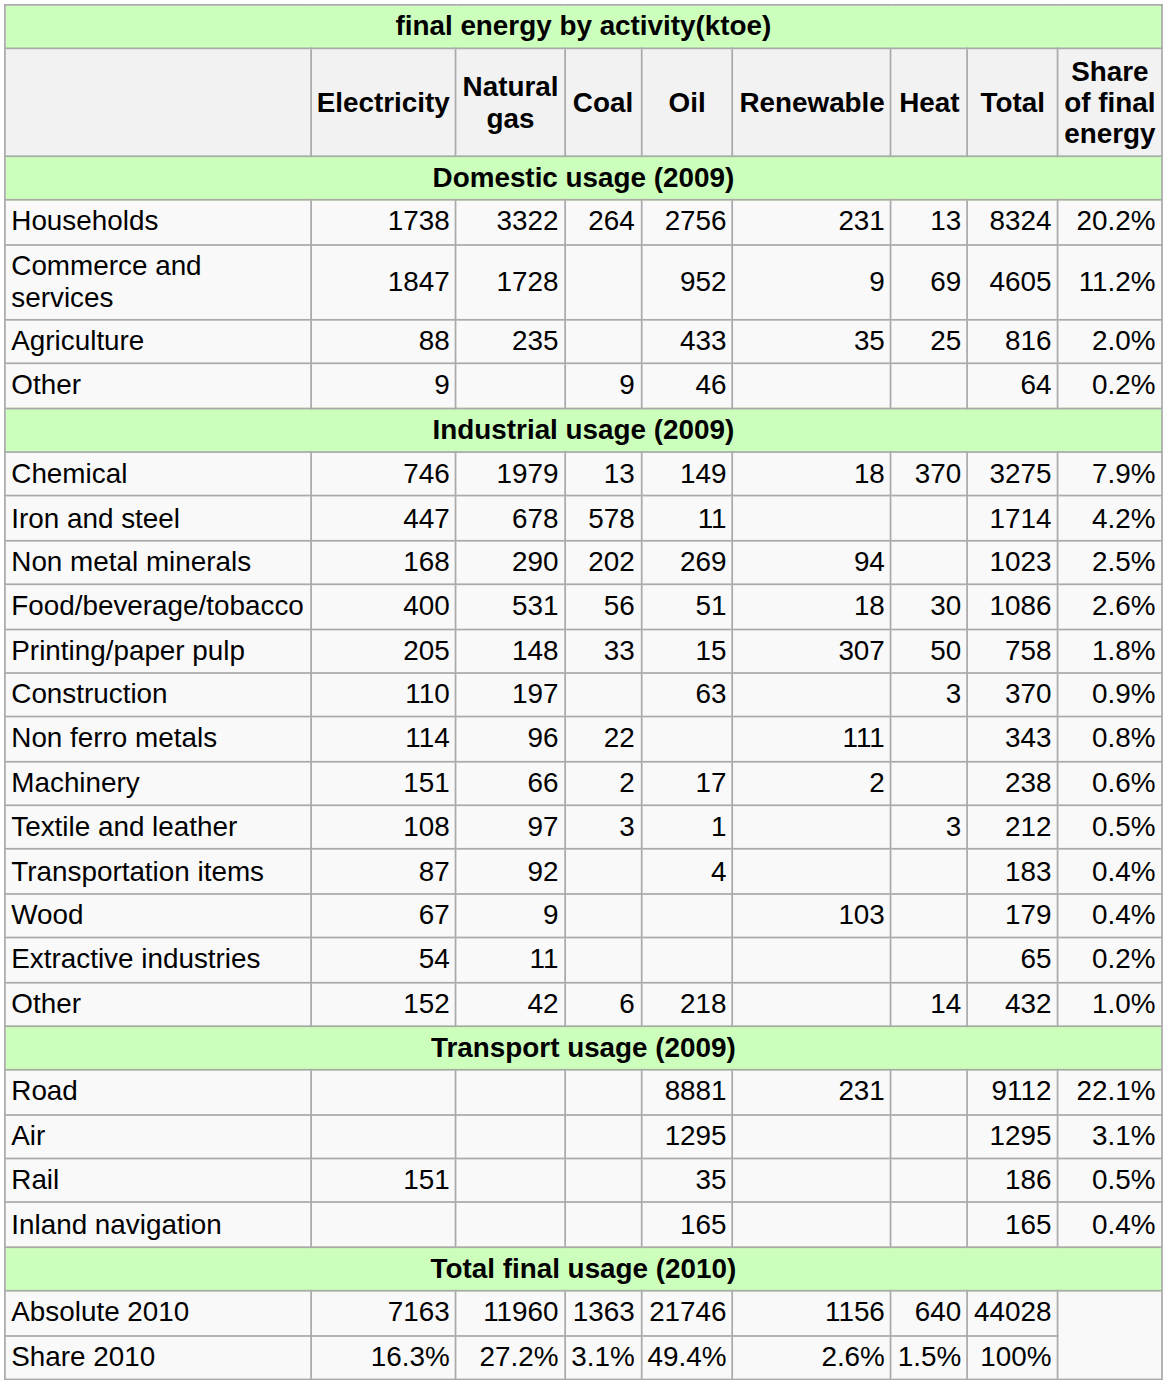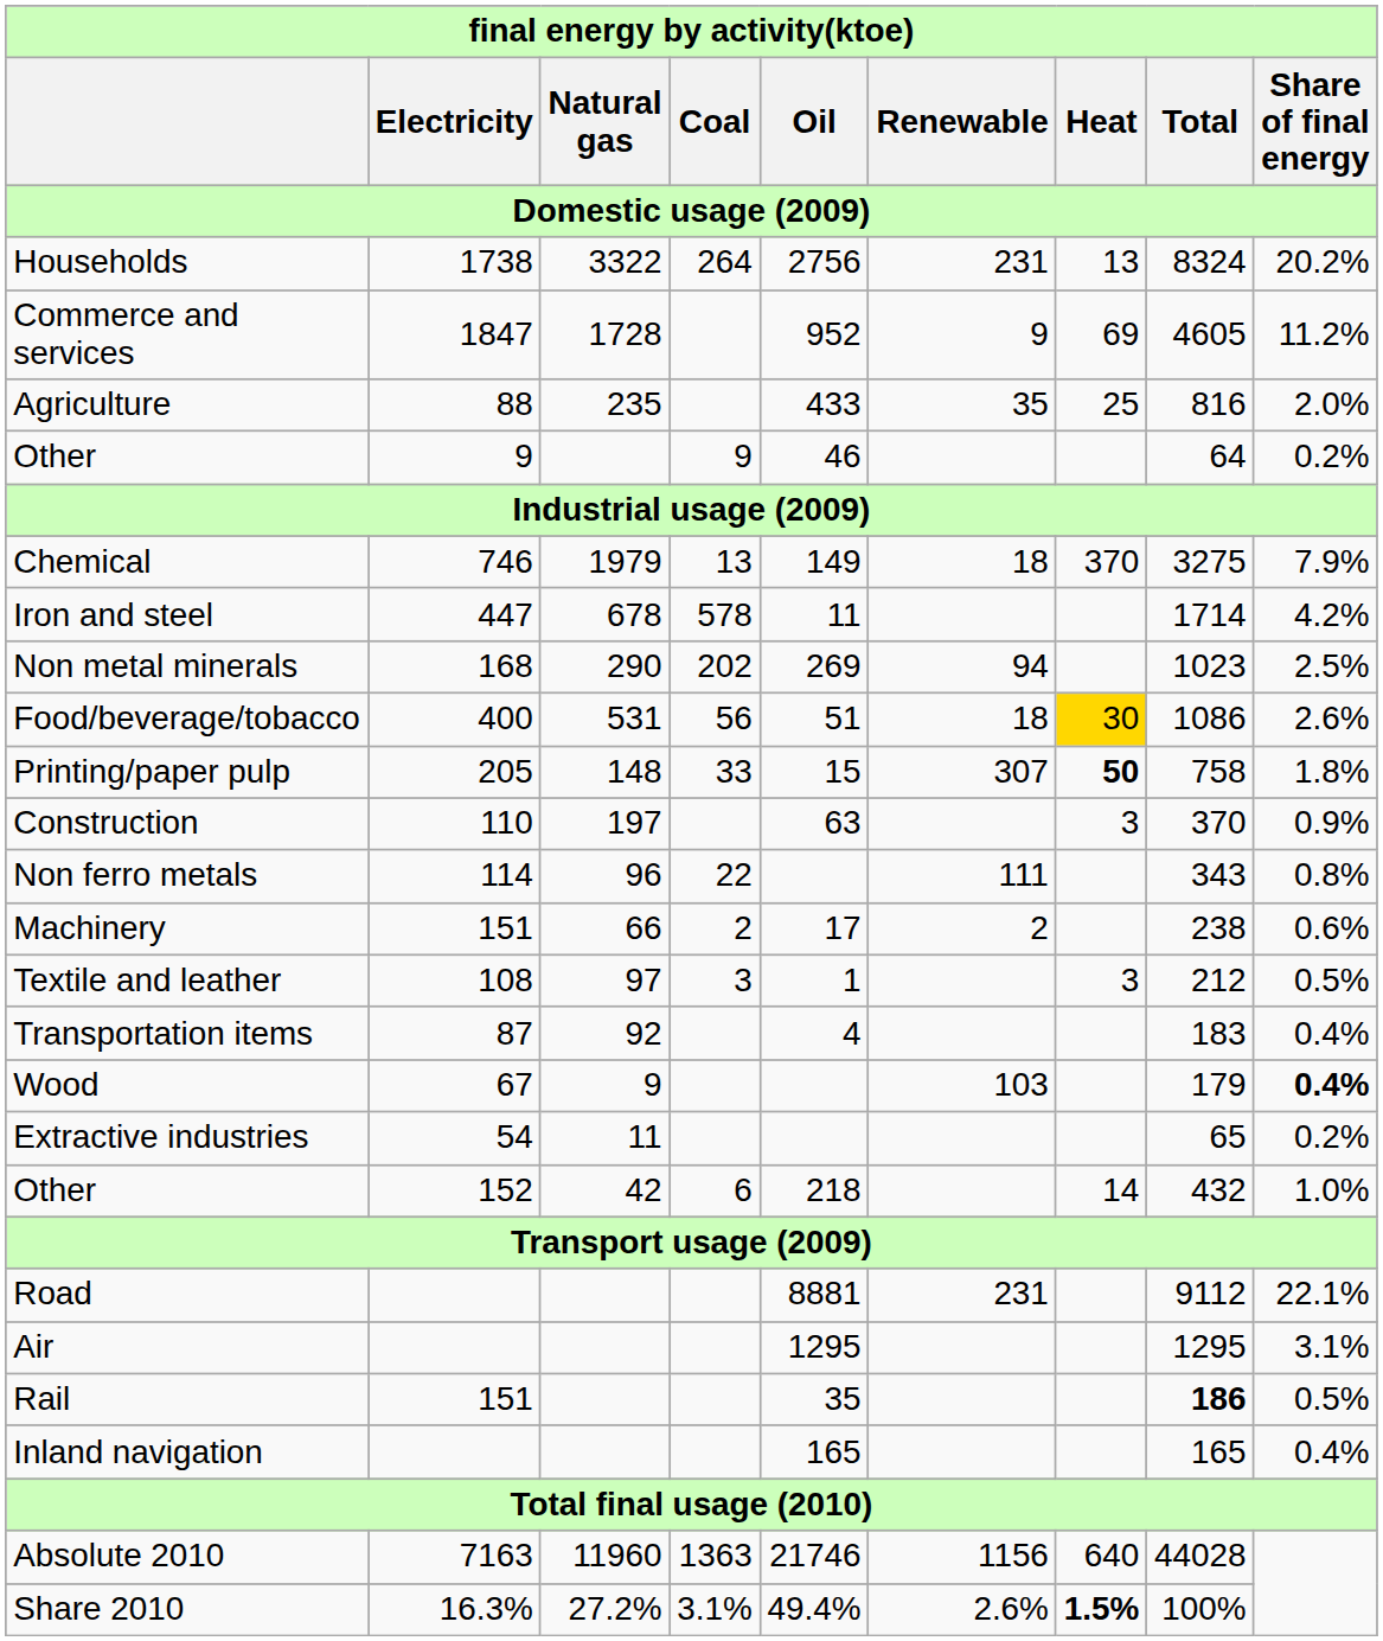Food/beverage/tobacco | Heat: no background -> gold background
Printing/paper pulp | Heat: normal -> bold
Wood | Share of final energy: normal -> bold
Rail | Total: normal -> bold
Share 2010 | Heat: normal -> bold
